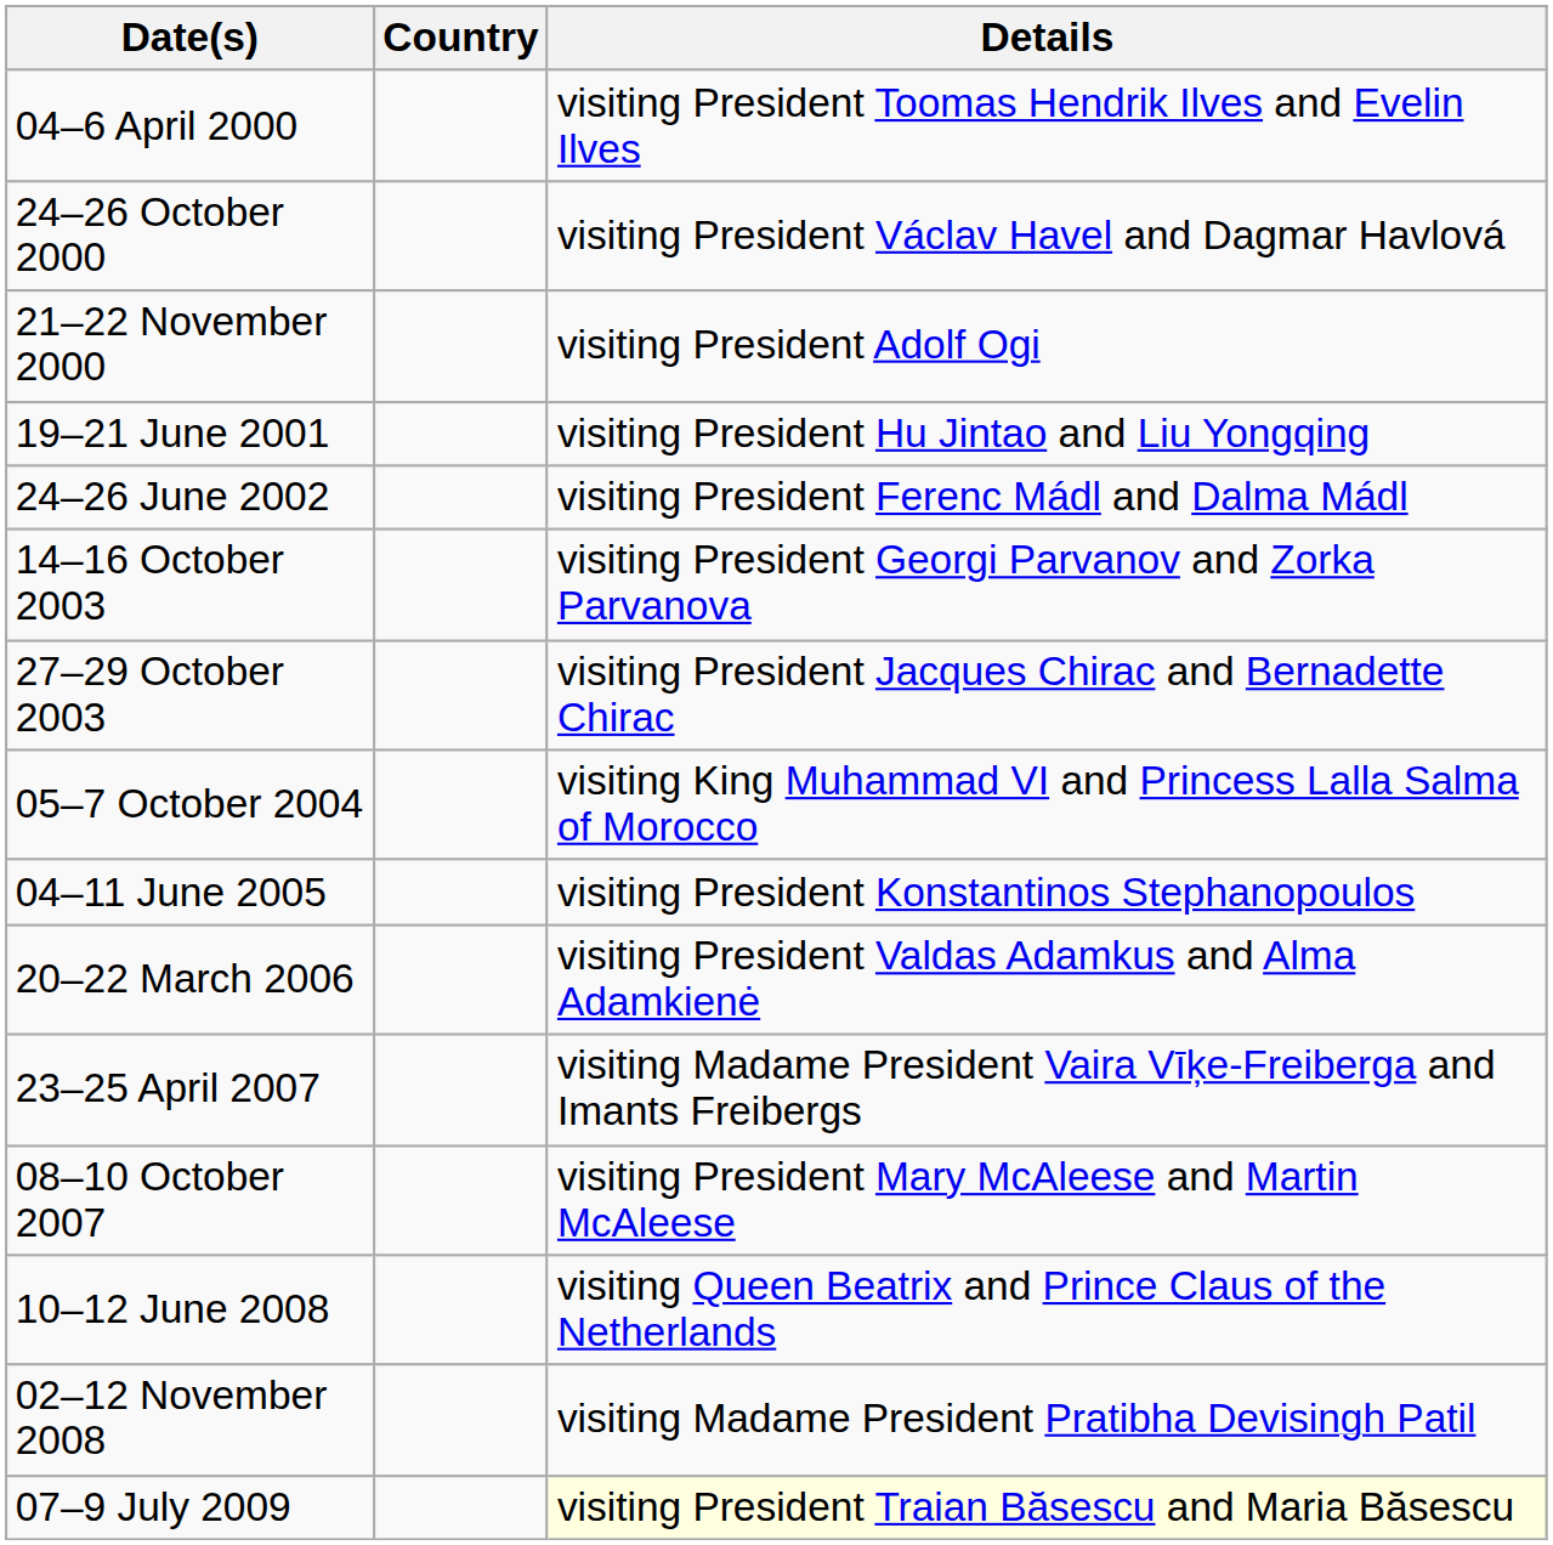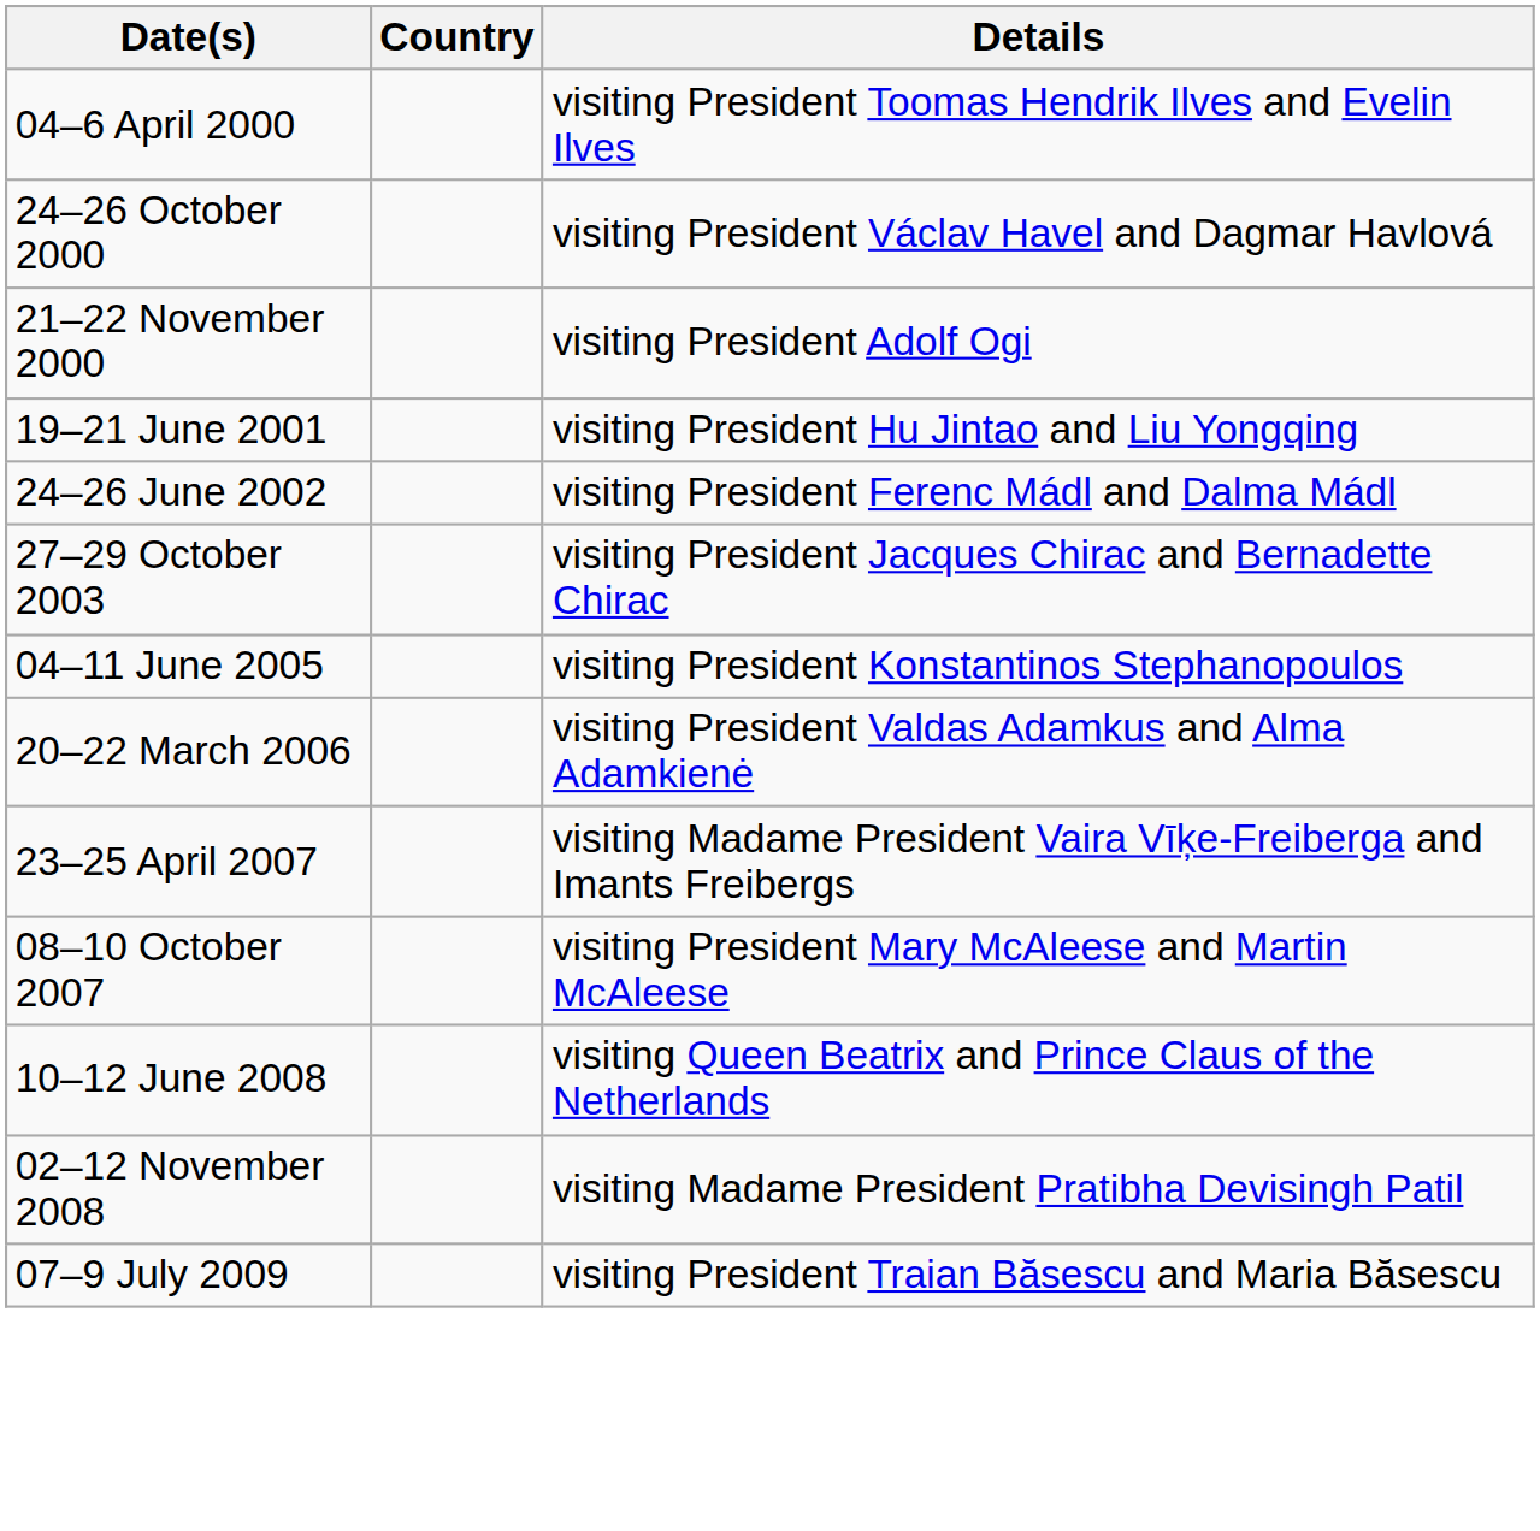- row: 14–16 October 2003 | visiting President Georgi Parvanov and Zorka Parvanova
- row: 05–7 October 2004 | visiting King Muhammad VI and Princess Lalla Salma of Morocco
07–9 July 2009 | Details: lightyellow background -> no background
